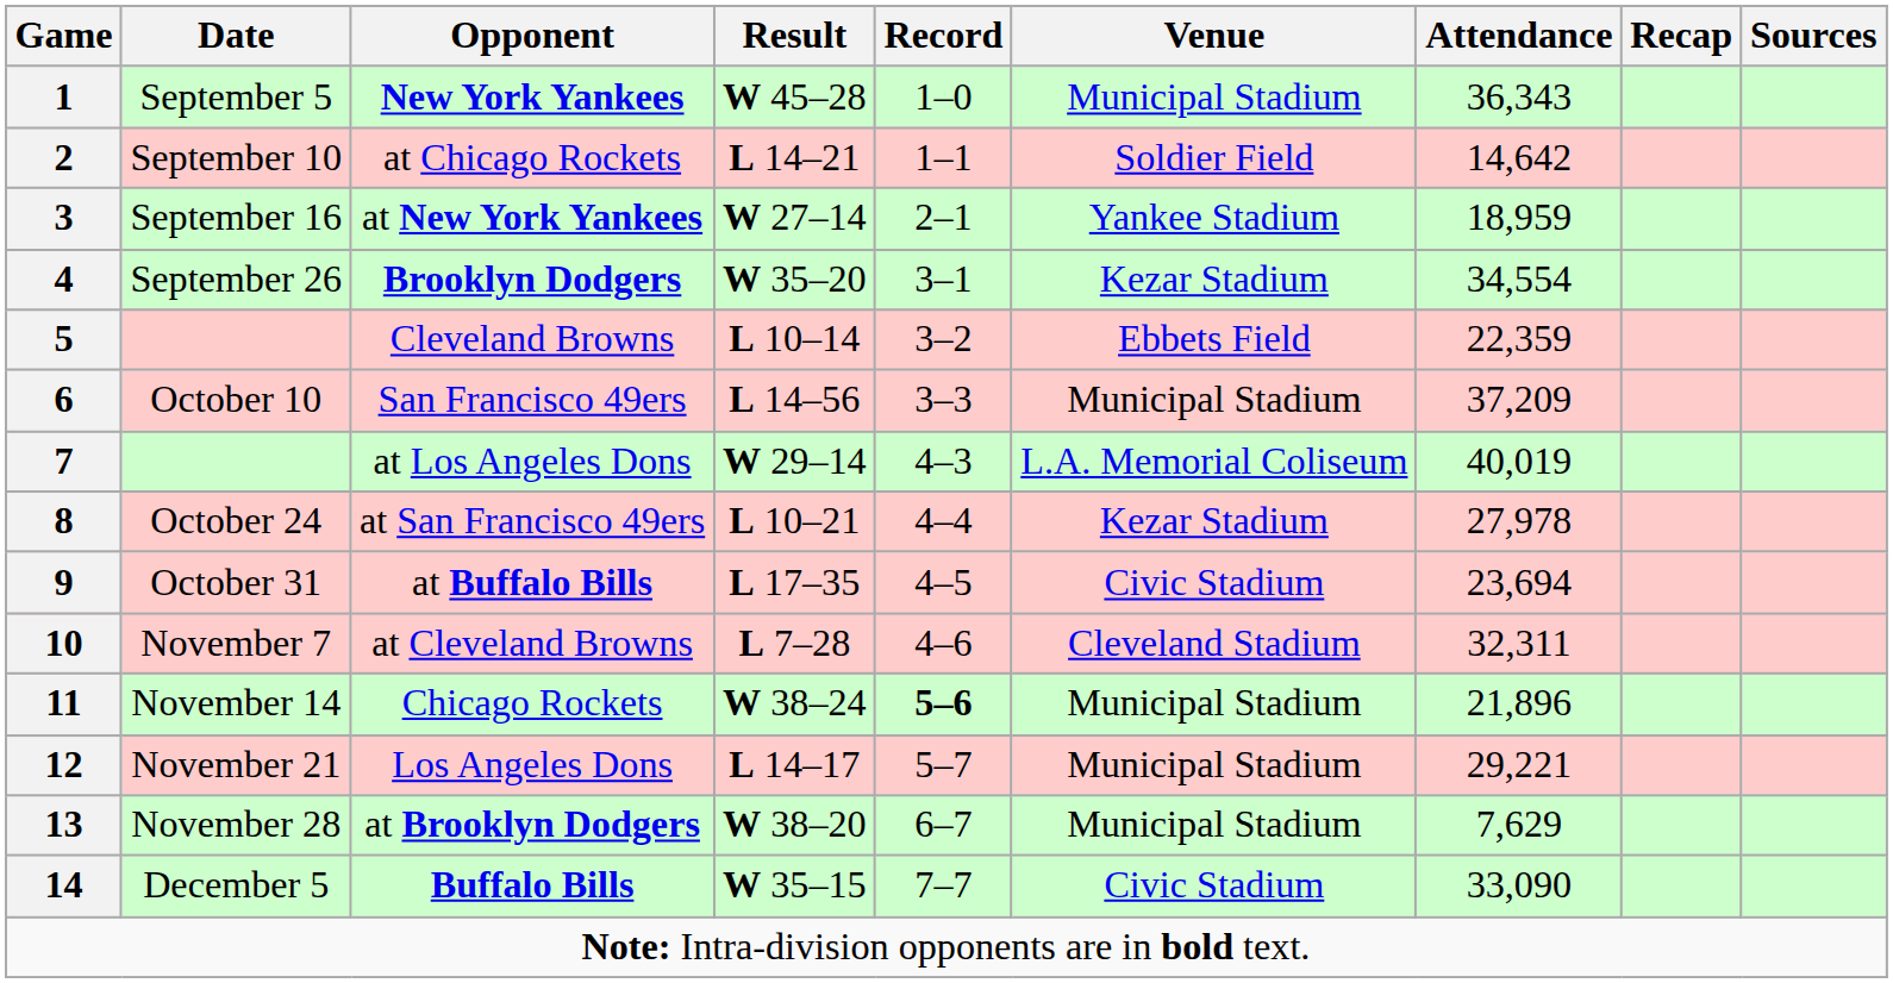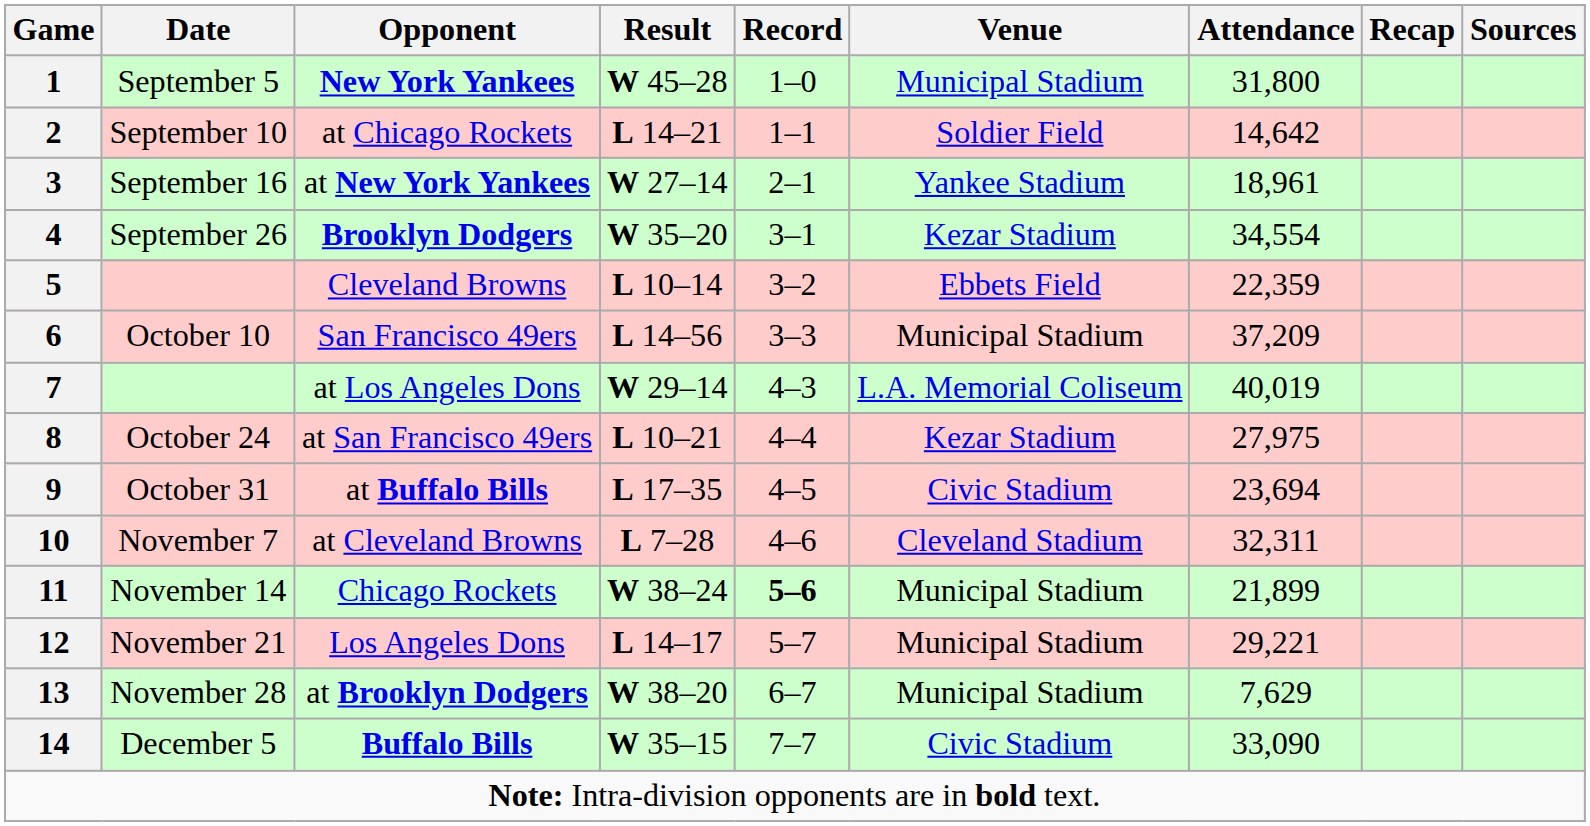1 | Attendance: 36,343 -> 31,800
3 | Attendance: 18,959 -> 18,961
8 | Attendance: 27,978 -> 27,975
11 | Attendance: 21,896 -> 21,899
